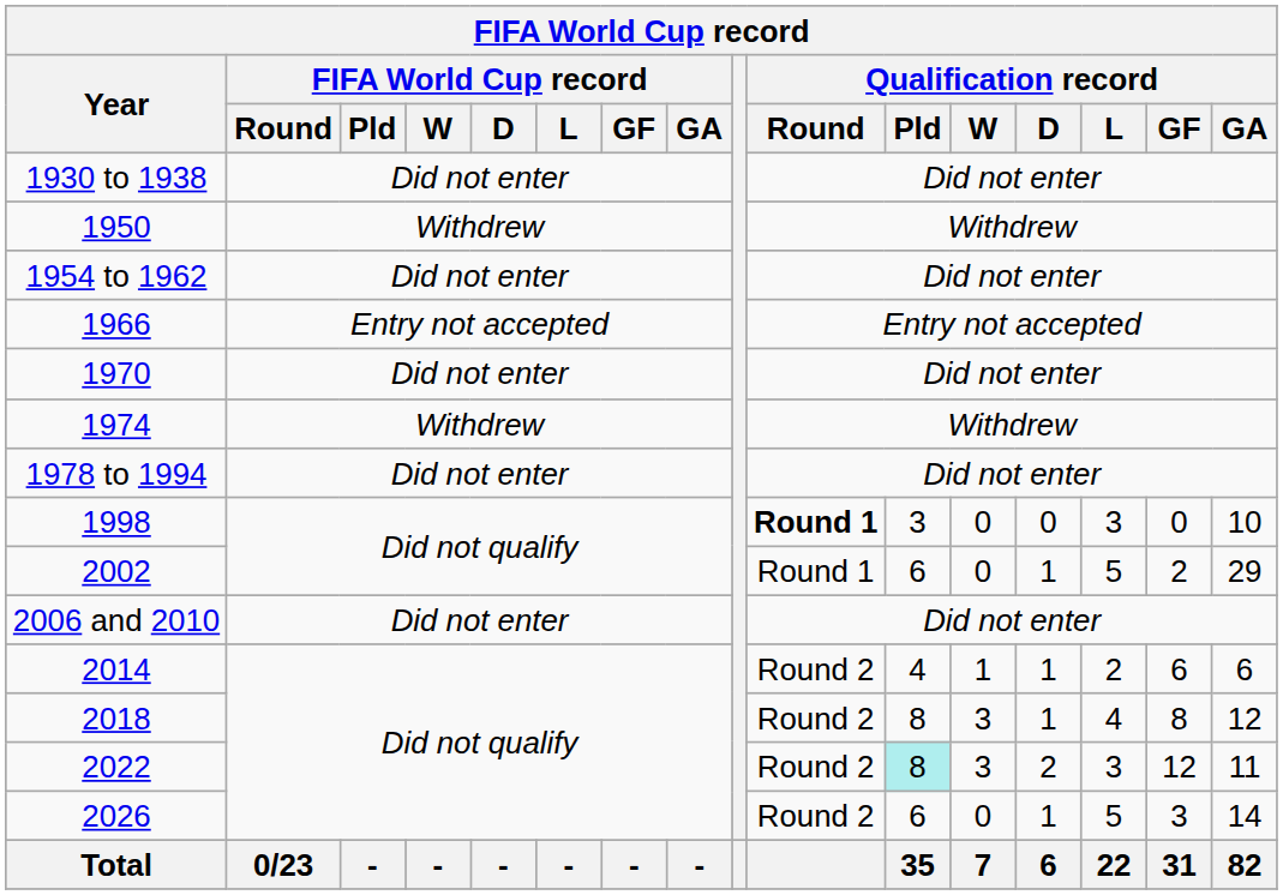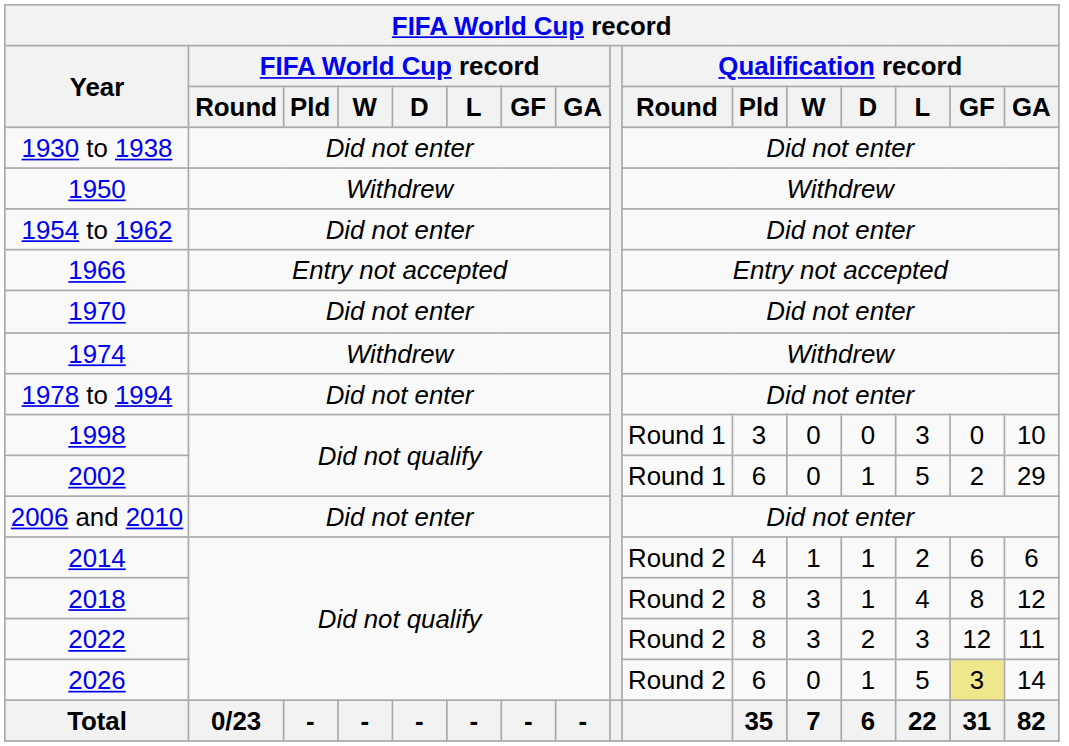1998 | Qualification record / Round: bold -> normal
2022 | Qualification record / Pld: paleturquoise background -> no background
2026 | Qualification record / GF: no background -> khaki background
